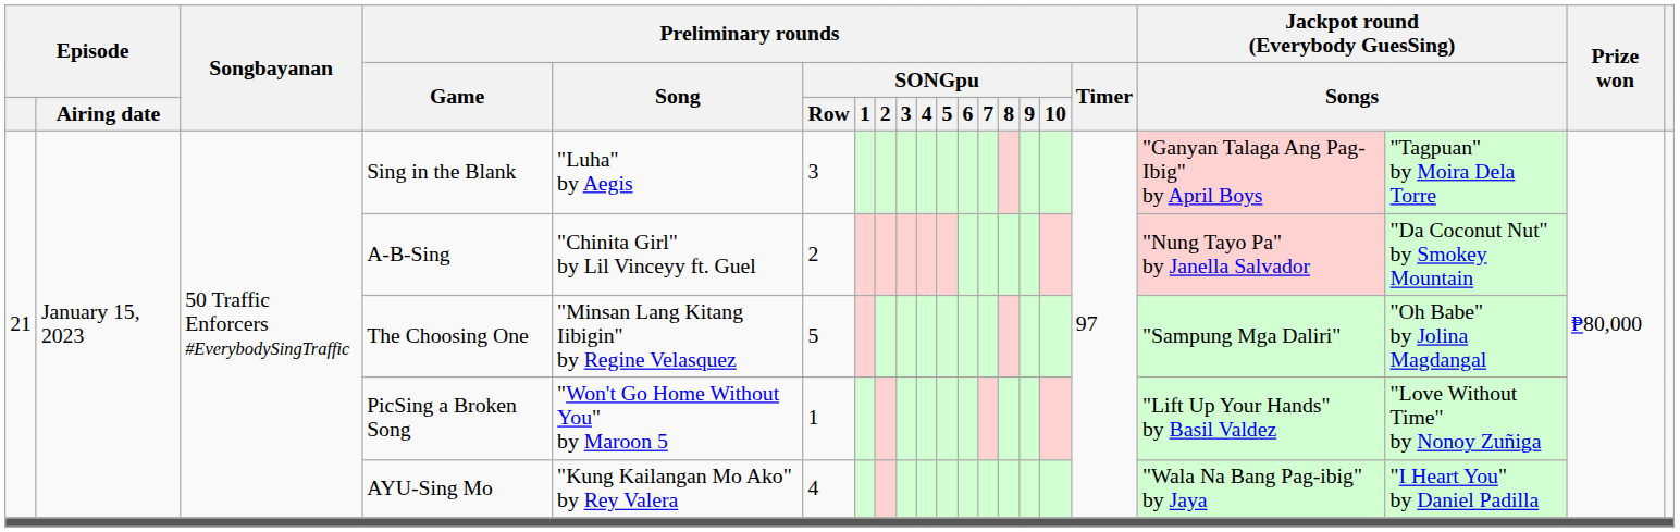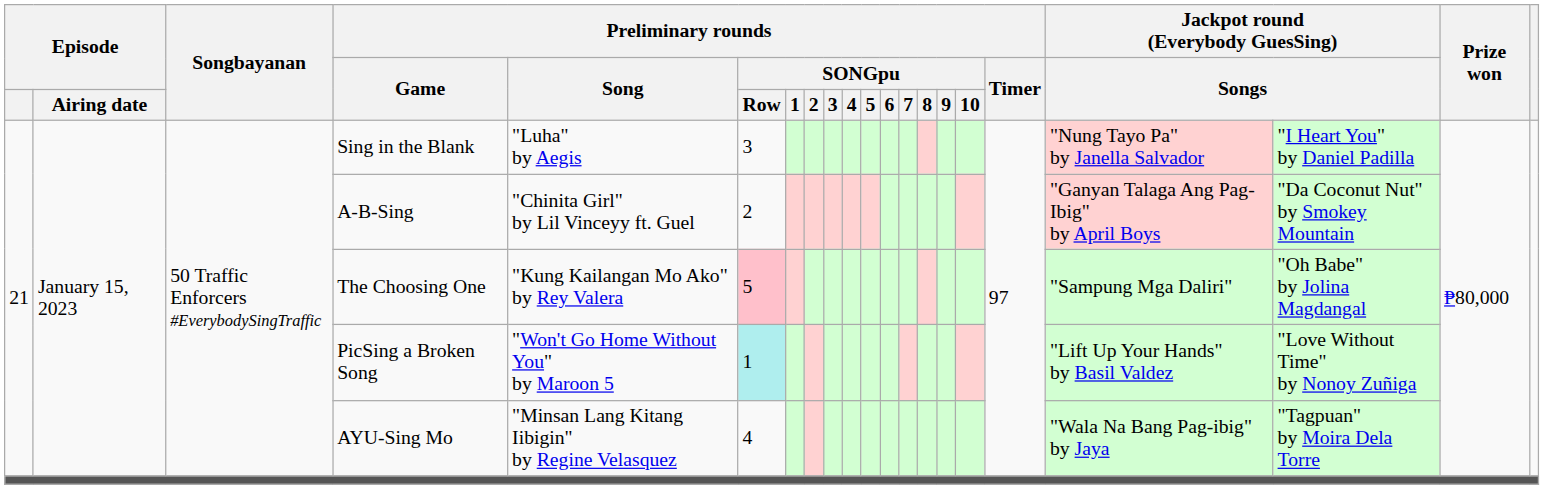Sing in the Blank | column 18: "Ganyan Talaga Ang Pag-Ibig" by April Boys -> "Nung Tayo Pa" by Janella Salvador
Sing in the Blank | column 19: "Tagpuan" by Moira Dela Torre -> "I Heart You" by Daniel Padilla
A-B-Sing | column 18: "Nung Tayo Pa" by Janella Salvador -> "Ganyan Talaga Ang Pag-Ibig" by April Boys
The Choosing One | Preliminary rounds / Song: "Minsan Lang Kitang Iibigin" by Regine Velasquez -> "Kung Kailangan Mo Ako" by Rey Valera
The Choosing One | Preliminary rounds / SONGpu / Row: no background -> pink background
PicSing a Broken Song | Preliminary rounds / SONGpu / Row: no background -> paleturquoise background
AYU-Sing Mo | Preliminary rounds / Song: "Kung Kailangan Mo Ako" by Rey Valera -> "Minsan Lang Kitang Iibigin" by Regine Velasquez
AYU-Sing Mo | column 19: "I Heart You" by Daniel Padilla -> "Tagpuan" by Moira Dela Torre
